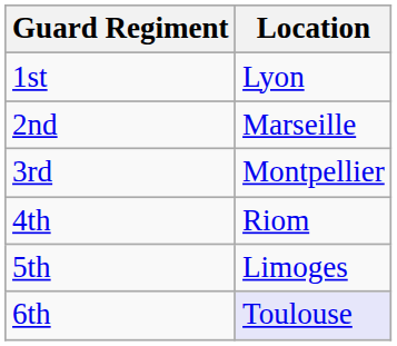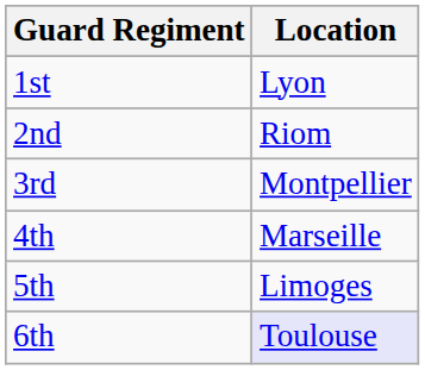2nd | Location: Marseille -> Riom
4th | Location: Riom -> Marseille
